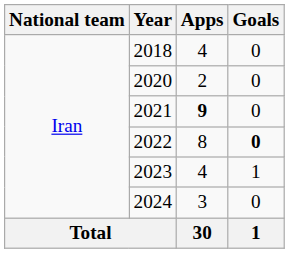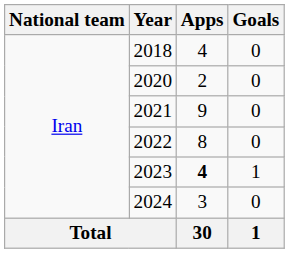2021 | Apps: bold -> normal
2022 | Goals: bold -> normal
2023 | Apps: normal -> bold
